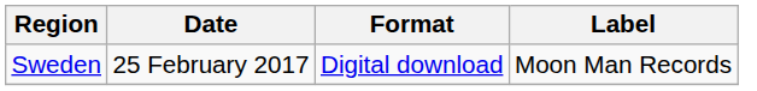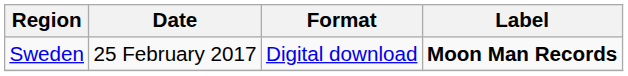Sweden | Label: normal -> bold
